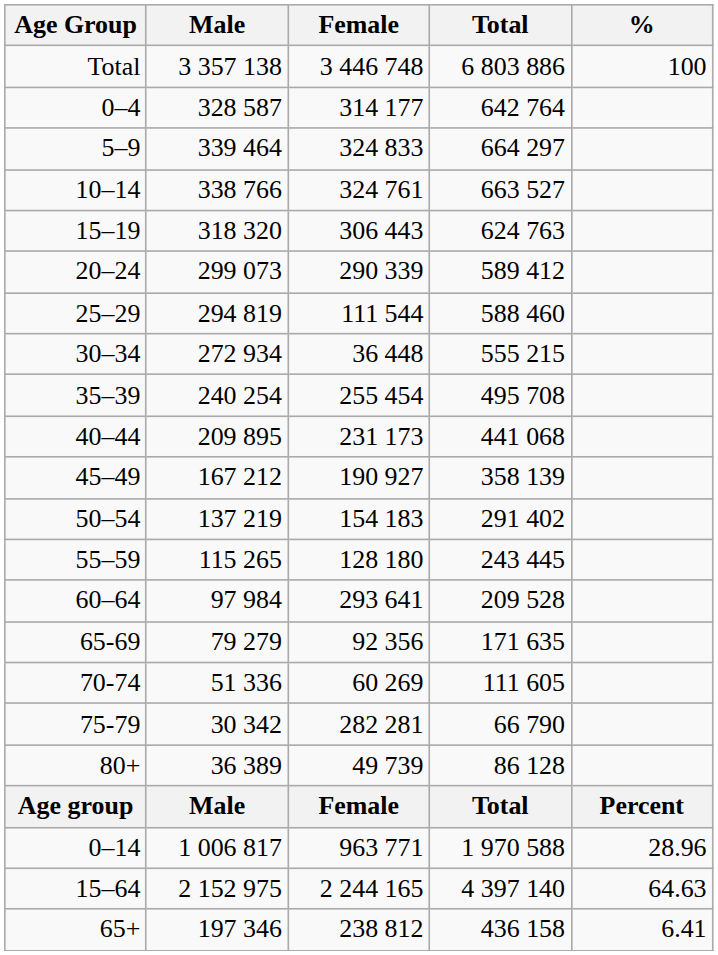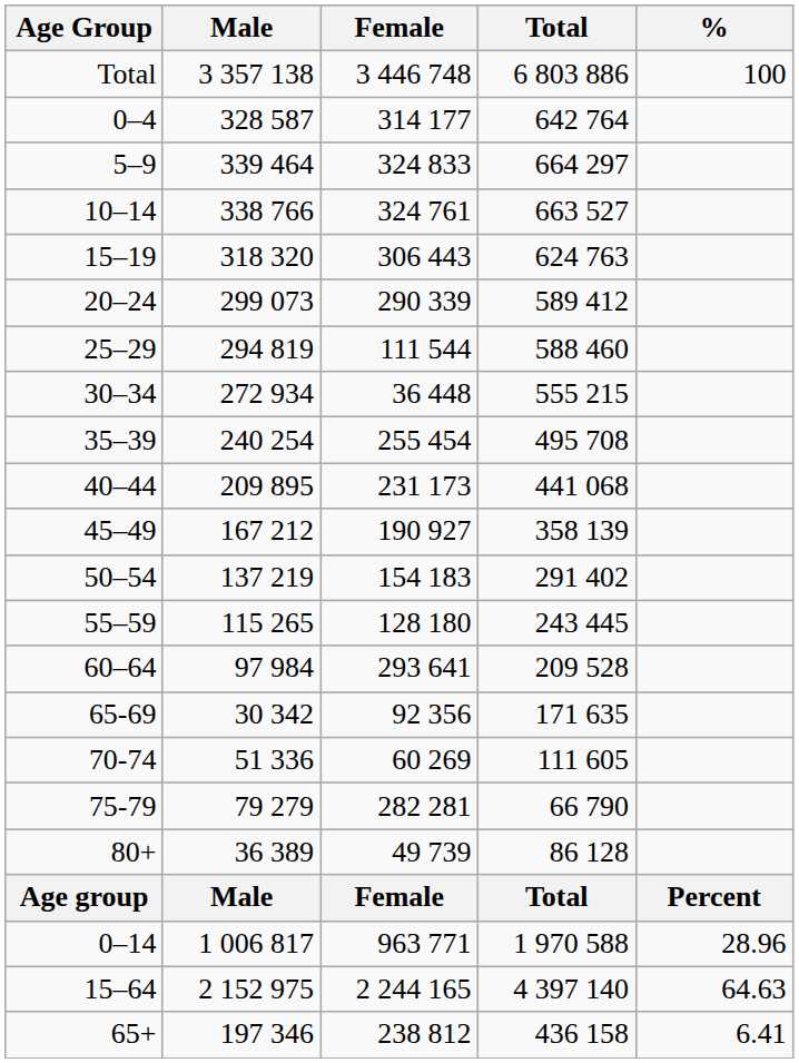65-69 | Male: 79 279 -> 30 342
75-79 | Male: 30 342 -> 79 279
